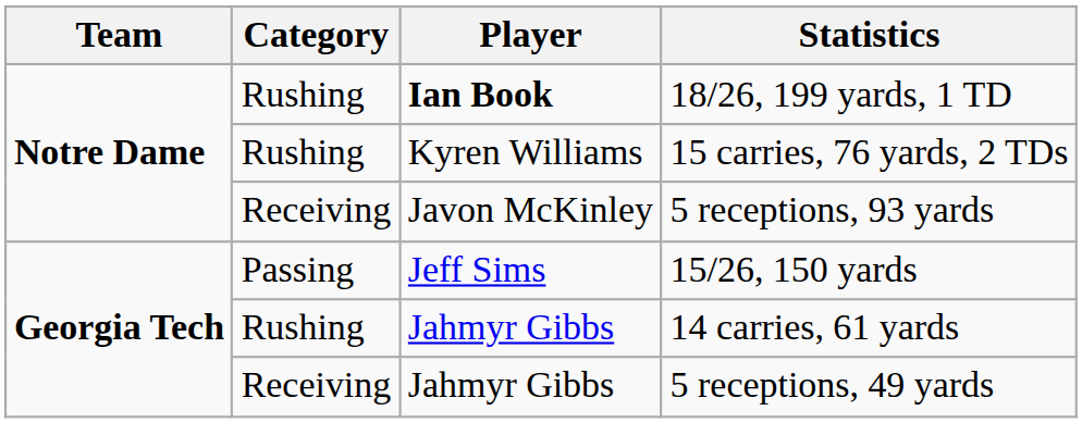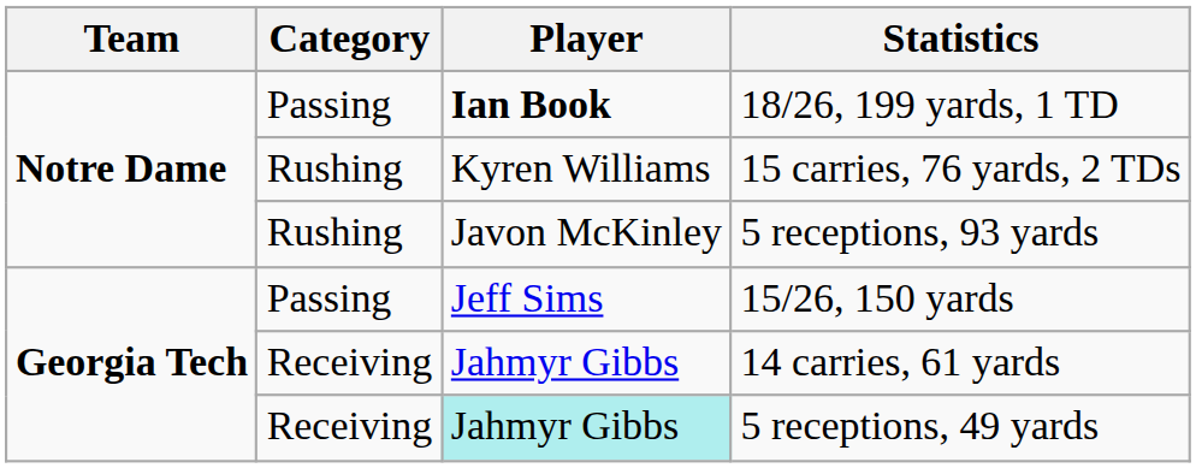18/26, 199 yards, 1 TD | Category: Rushing -> Passing
5 receptions, 93 yards | Category: Receiving -> Rushing
14 carries, 61 yards | Category: Rushing -> Receiving
5 receptions, 49 yards | Player: no background -> paleturquoise background
